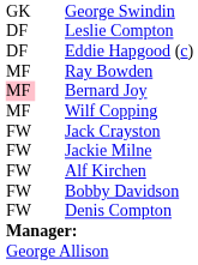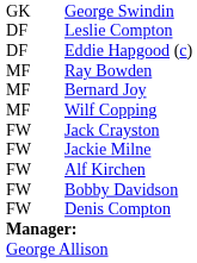Bernard Joy | column 1: pink background -> no background
